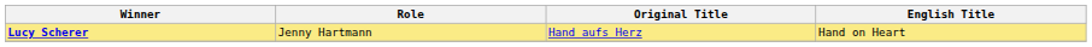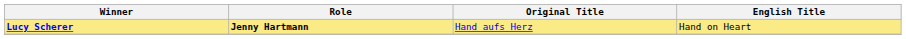Lucy Scherer | Role: normal -> bold
